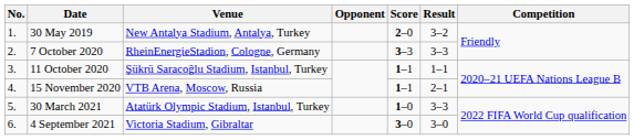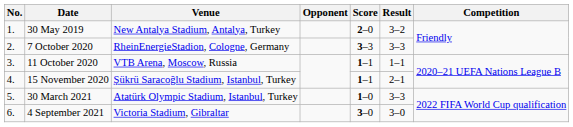11 October 2020 | Venue: Şükrü Saracoğlu Stadium, Istanbul, Turkey -> VTB Arena, Moscow, Russia
15 November 2020 | Venue: VTB Arena, Moscow, Russia -> Şükrü Saracoğlu Stadium, Istanbul, Turkey
